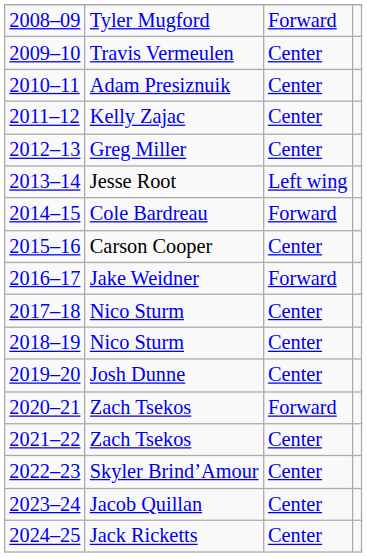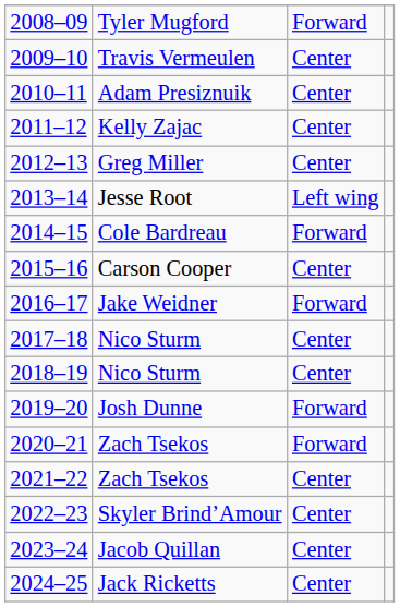2019–20 | column 3: Center -> Forward
